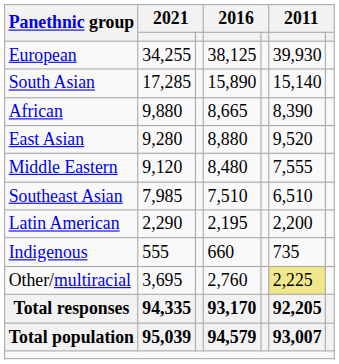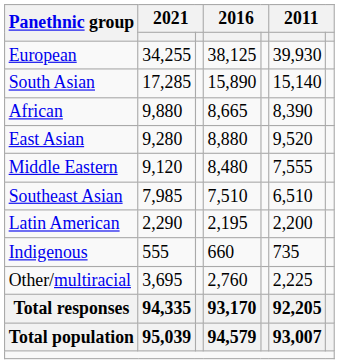Other/multiracial | column 6: khaki background -> no background
